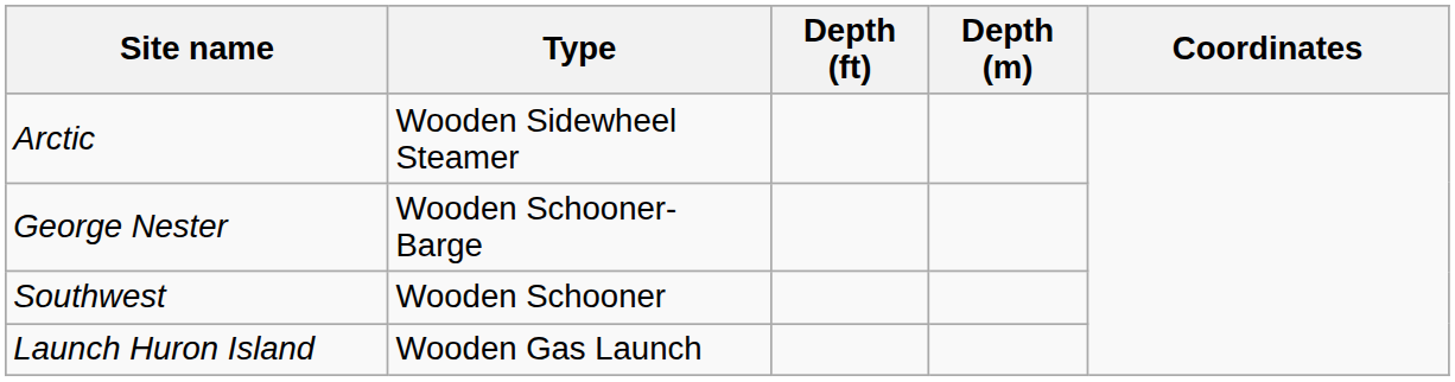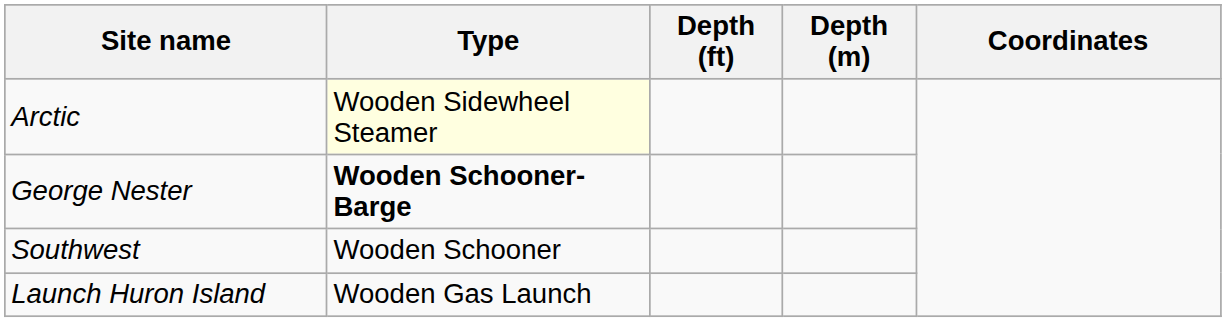Arctic | Type: no background -> lightyellow background
George Nester | Type: normal -> bold
